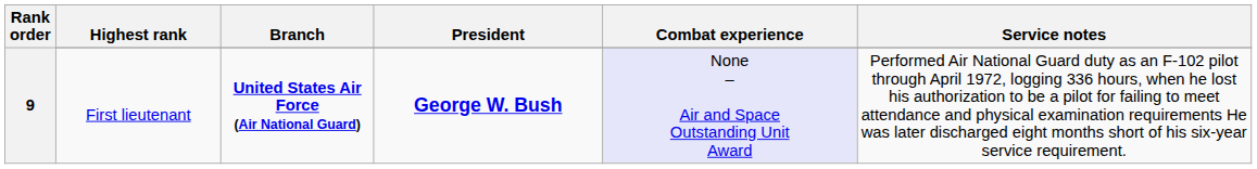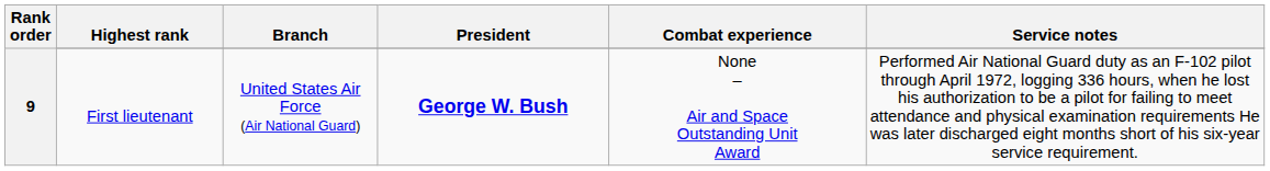First lieutenant | Branch: bold -> normal
First lieutenant | Combat experience: lavender background -> no background
